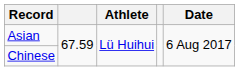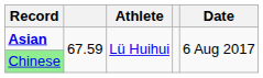Asian | Record: normal -> bold
Chinese | Record: no background -> lightgreen background
